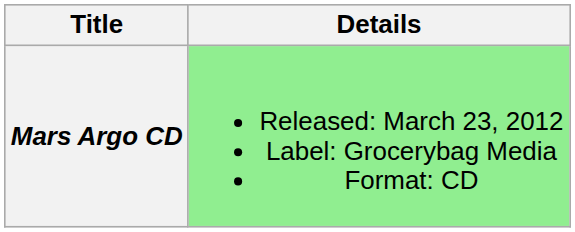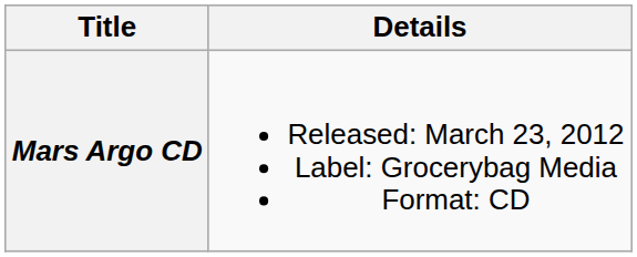Mars Argo CD | Details: lightgreen background -> no background
